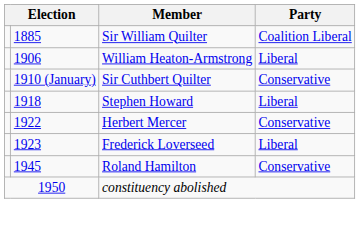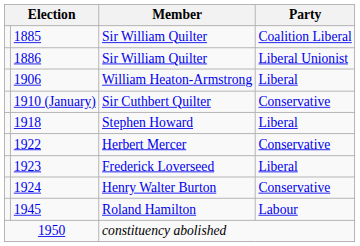+ row: 1886 | Sir William Quilter | Liberal Unionist
+ row: 1924 | Henry Walter Burton | Conservative
Roland Hamilton | Party: Conservative -> Labour
